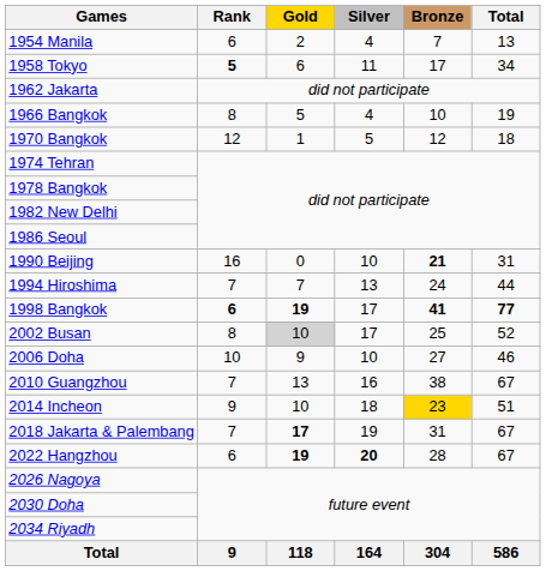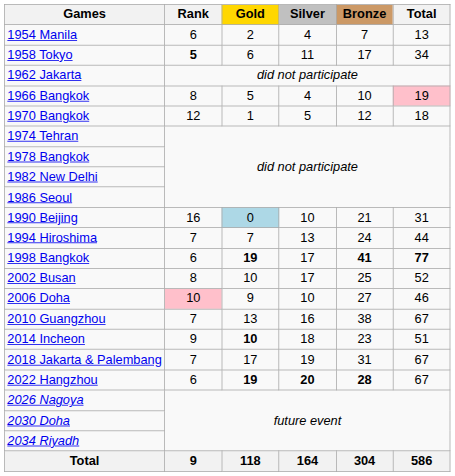1966 Bangkok | Total: no background -> pink background
1990 Beijing | Gold: no background -> lightblue background
1990 Beijing | Bronze: bold -> normal
1998 Bangkok | Rank: bold -> normal
2002 Busan | Gold: lightgrey background -> no background
2006 Doha | Rank: no background -> pink background
2014 Incheon | Gold: normal -> bold
2014 Incheon | Bronze: gold background -> no background
2018 Jakarta & Palembang | Gold: bold -> normal
2022 Hangzhou | Bronze: normal -> bold
